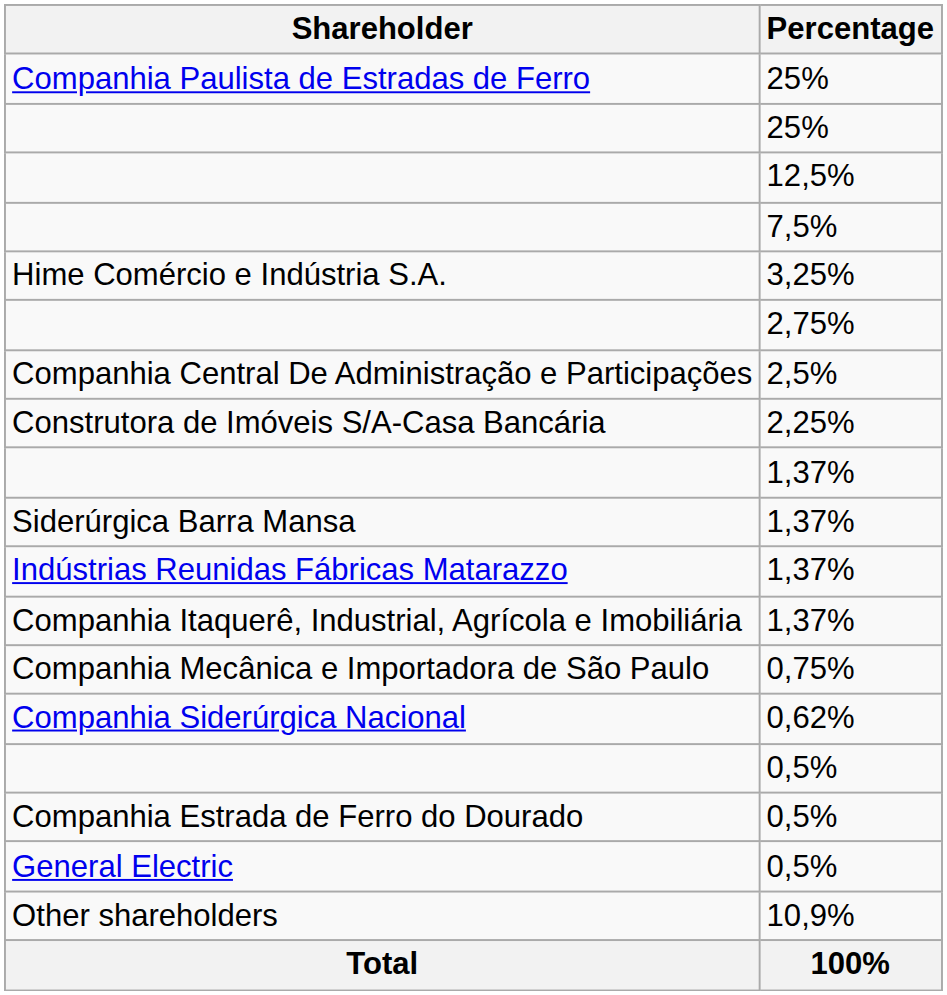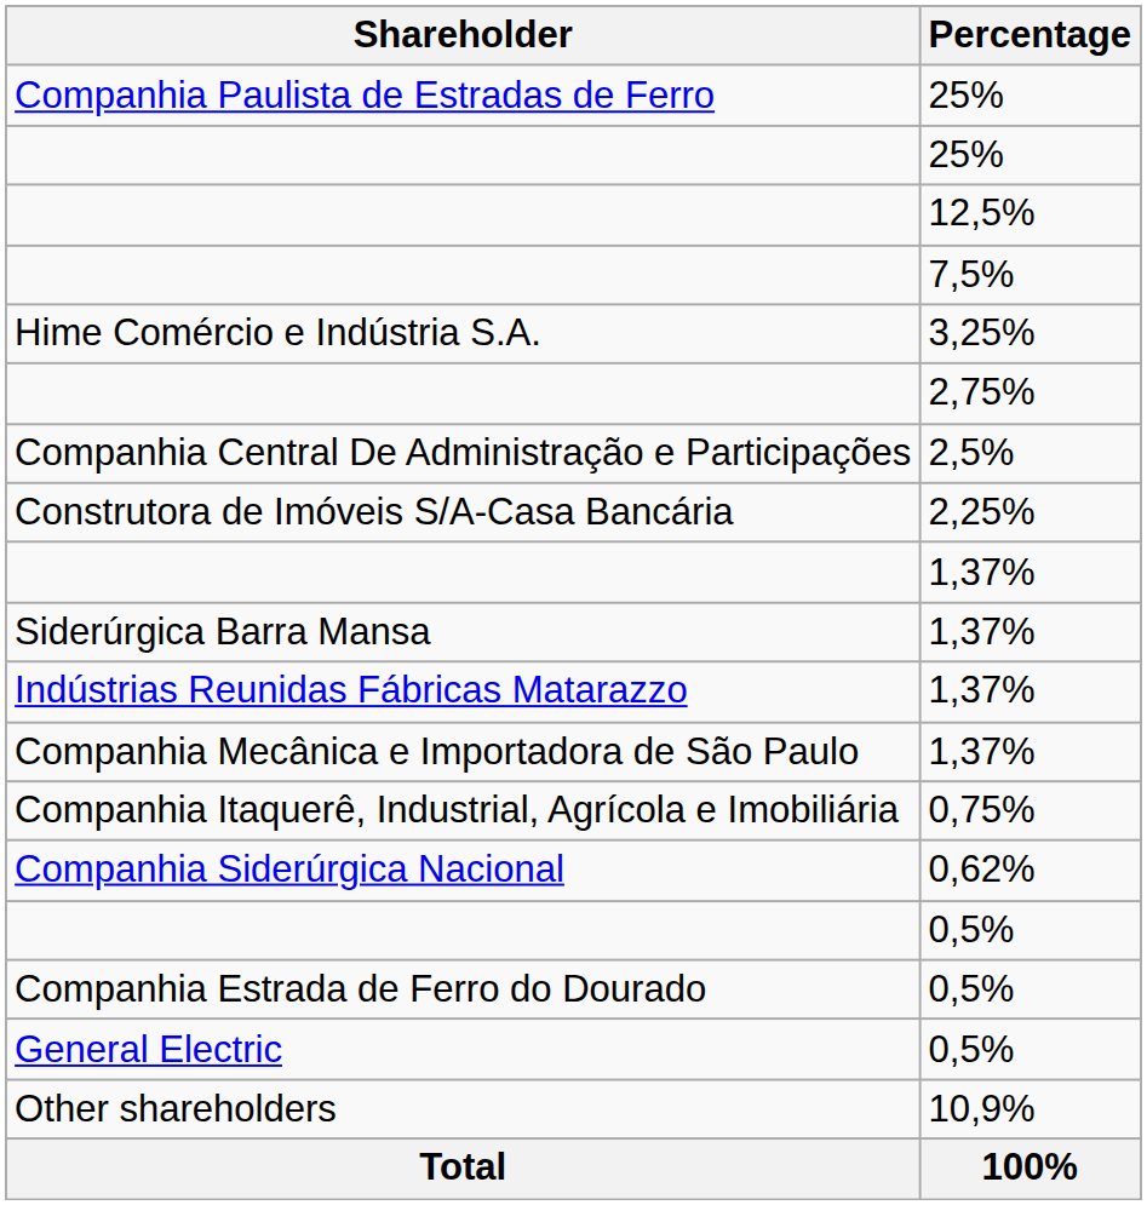row 13 | Shareholder: Companhia Itaquerê, Industrial, Agrícola e Imobiliária -> Companhia Mecânica e Importadora de São Paulo
row 14 | Shareholder: Companhia Mecânica e Importadora de São Paulo -> Companhia Itaquerê, Industrial, Agrícola e Imobiliária
